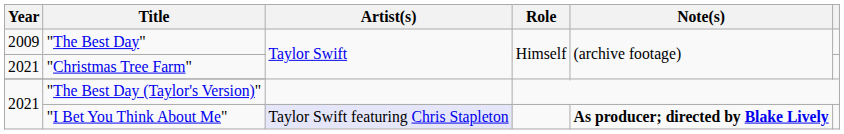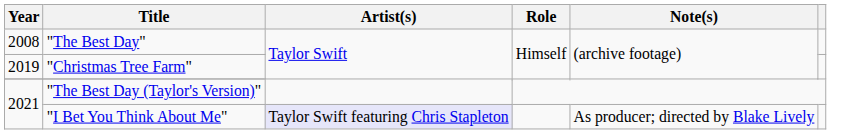"The Best Day" | Year: 2009 -> 2008
"Christmas Tree Farm" | Year: 2021 -> 2019
"I Bet You Think About Me" | Note(s): bold -> normal
